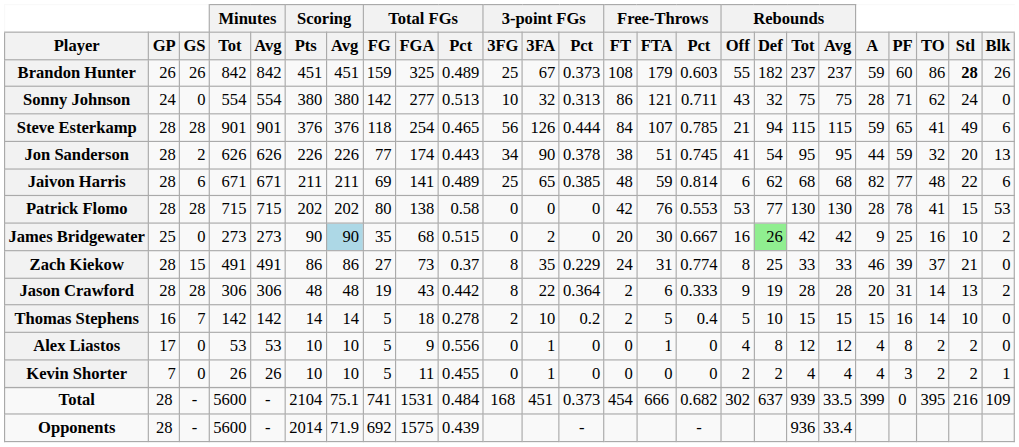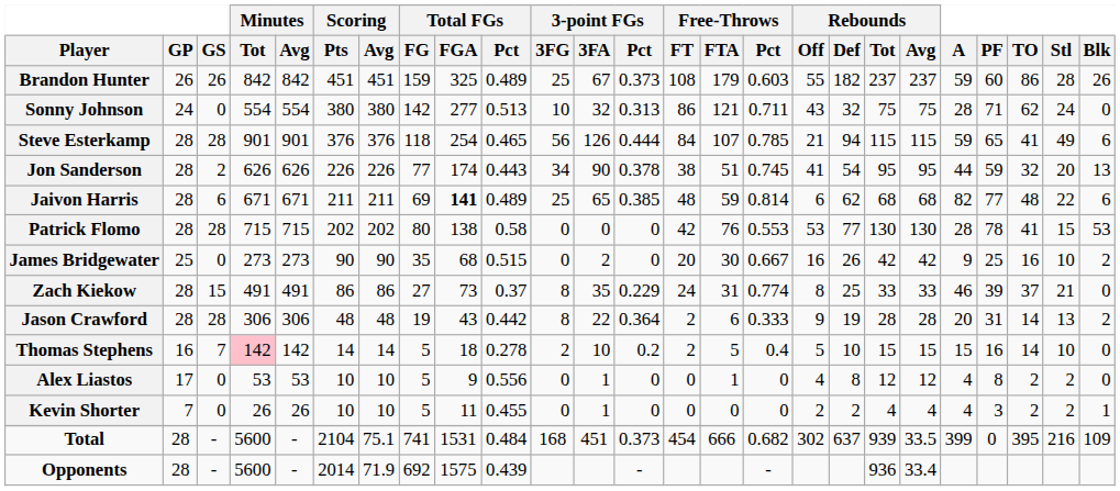Brandon Hunter | Stl: bold -> normal
Jaivon Harris | Total FGs / FGA: normal -> bold
James Bridgewater | Scoring / Avg: lightblue background -> no background
James Bridgewater | Rebounds / Def: lightgreen background -> no background
Thomas Stephens | Minutes / Tot: no background -> pink background
